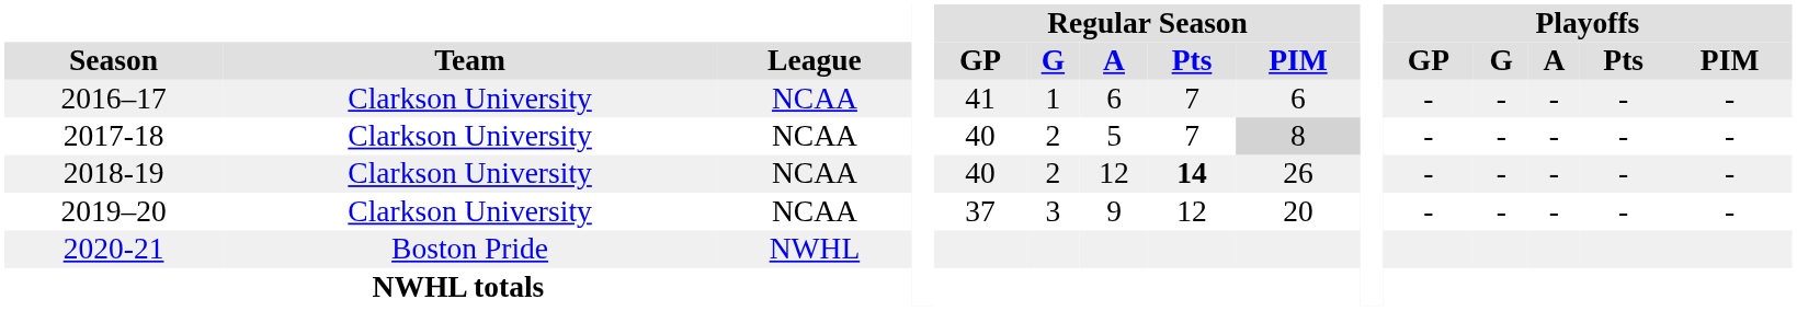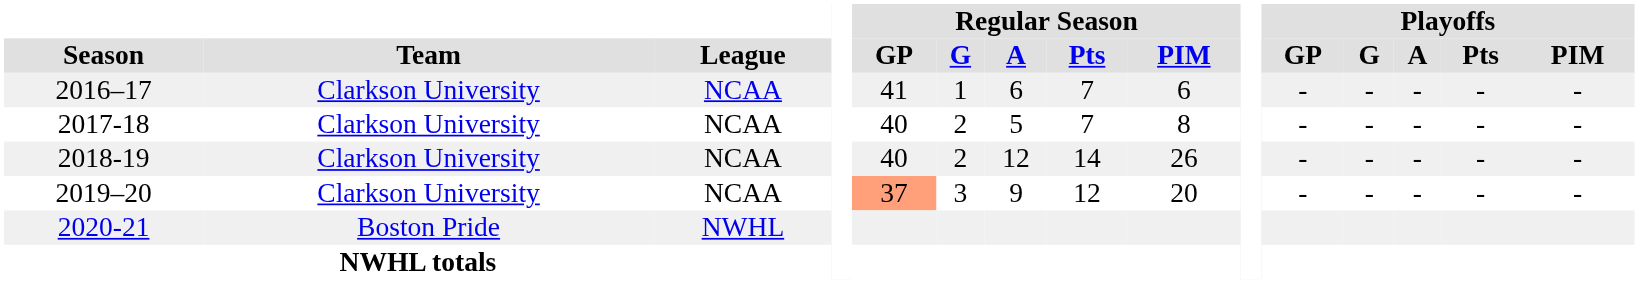2017-18 | Regular Season / PIM: lightgrey background -> no background
2018-19 | Regular Season / Pts: bold -> normal
2019–20 | Regular Season / GP: no background -> lightsalmon background
